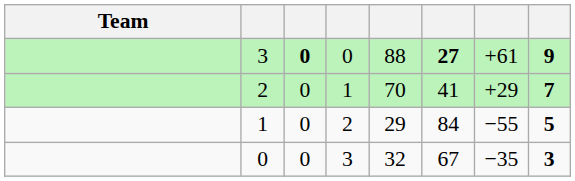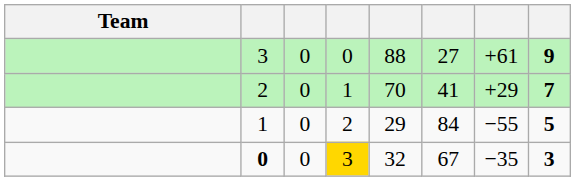row 2 | column 3: bold -> normal
row 2 | column 6: bold -> normal
row 5 | column 2: normal -> bold
row 5 | column 4: no background -> gold background
